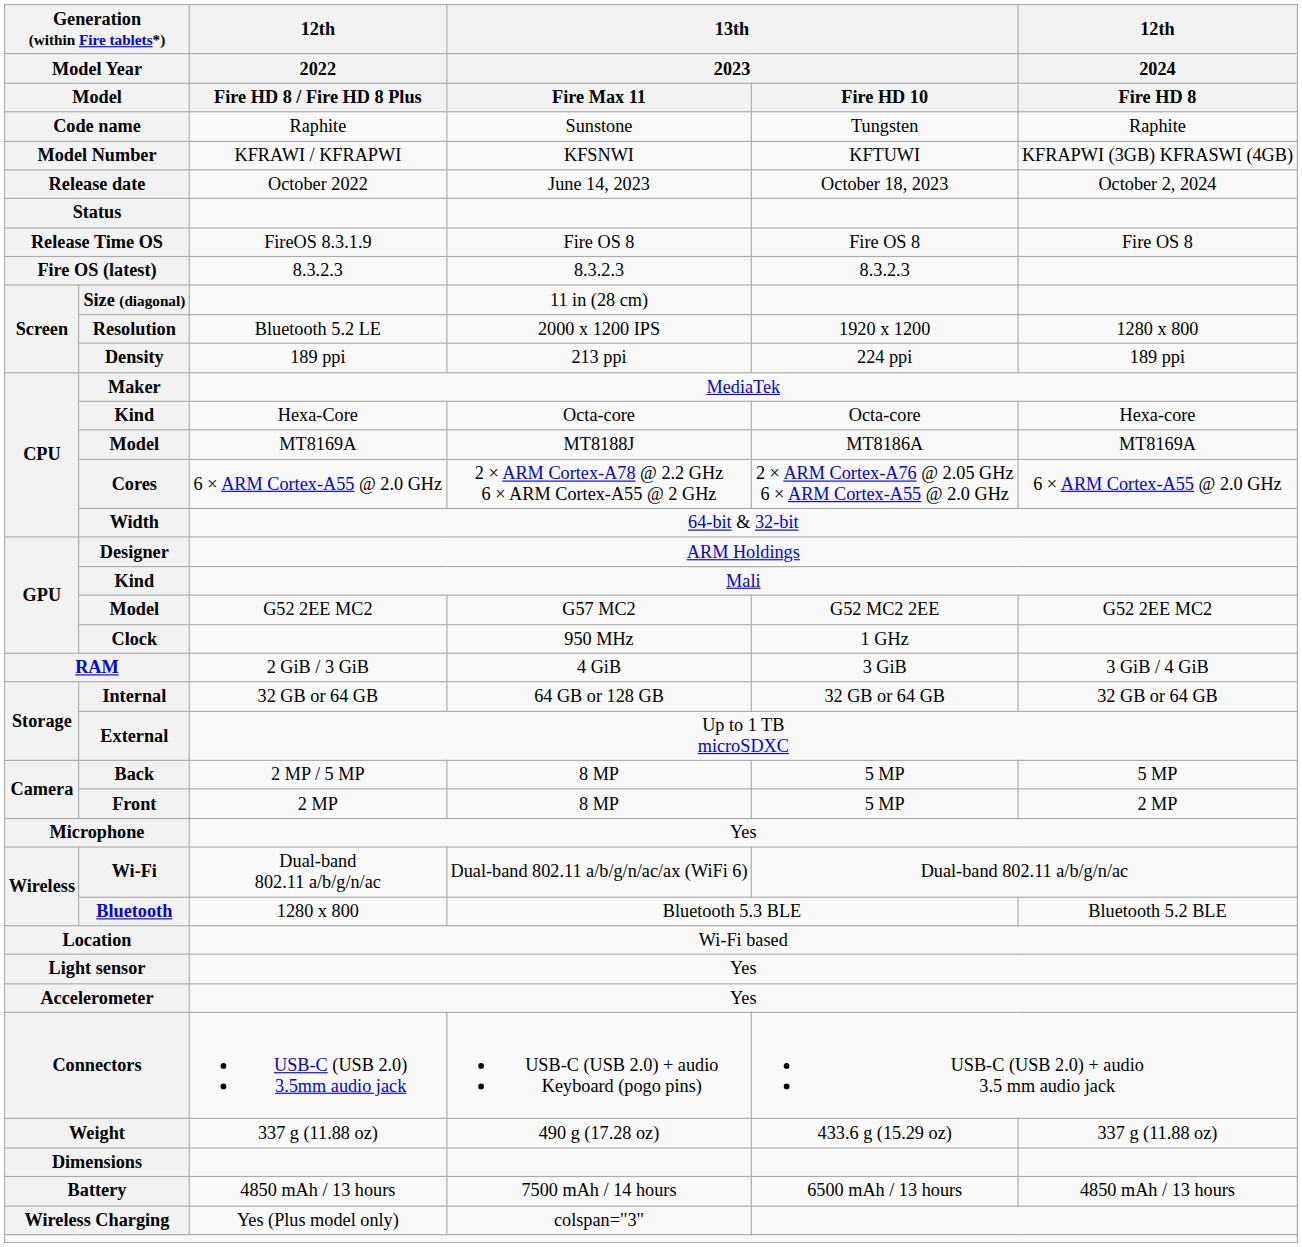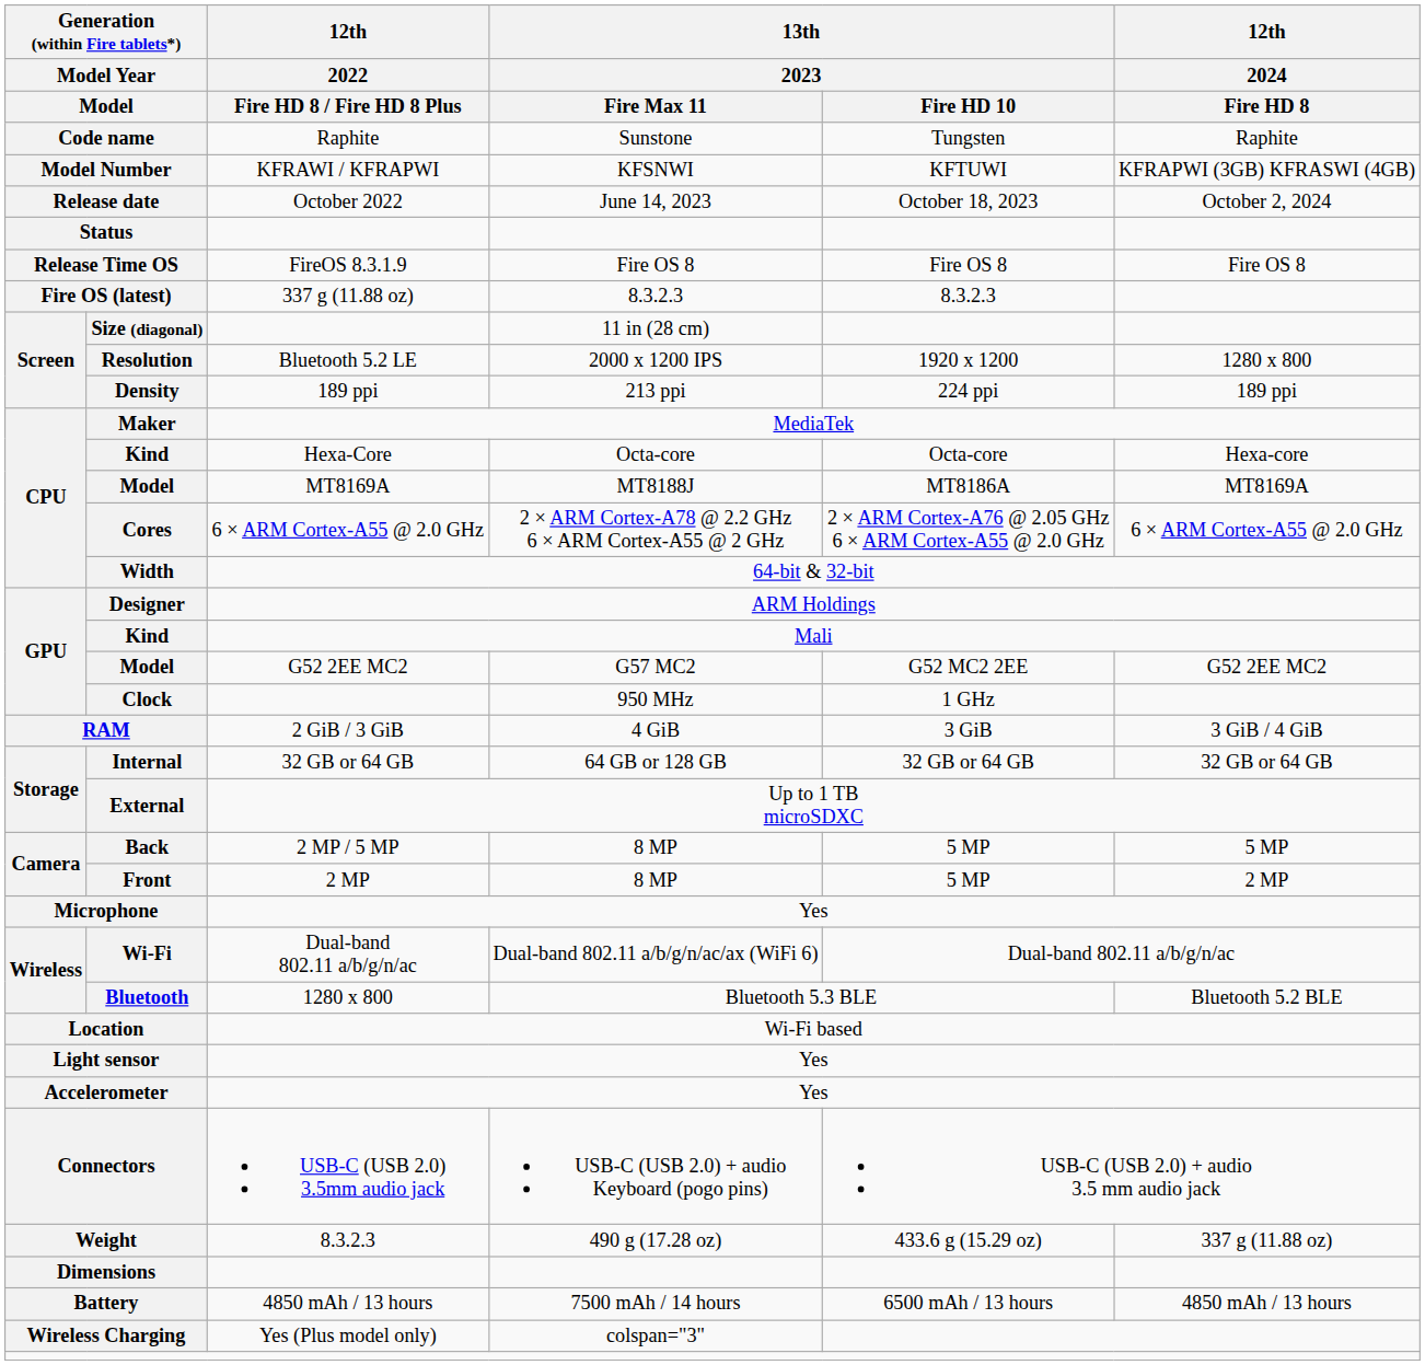Fire OS (latest) | 12th / 2022 / Fire HD 8 / Fire HD 8 Plus: 8.3.2.3 -> 337 g (11.88 oz)
Weight | 12th / 2022 / Fire HD 8 / Fire HD 8 Plus: 337 g (11.88 oz) -> 8.3.2.3
